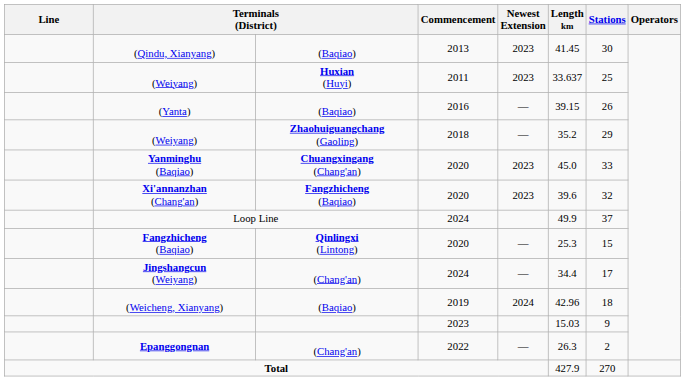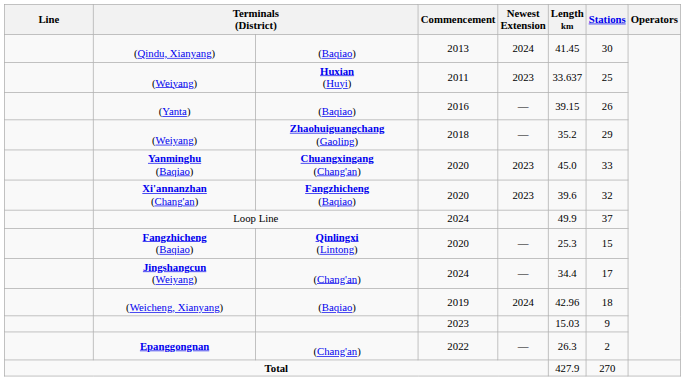(Qindu, Xianyang) | Newest Extension: 2023 -> 2024
